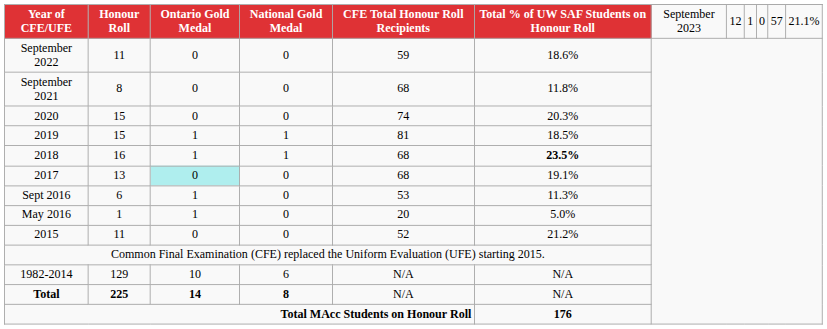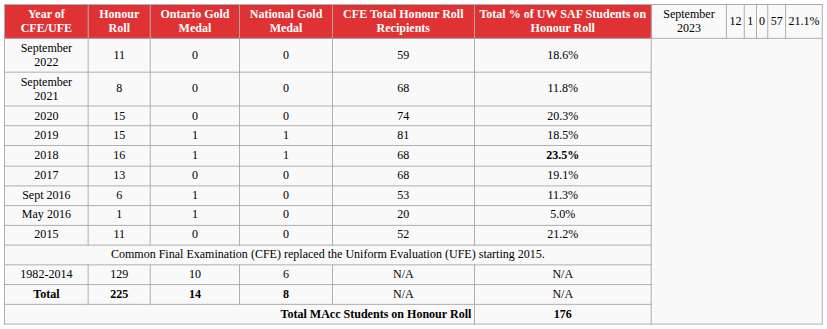2017 | Ontario Gold Medal: paleturquoise background -> no background
